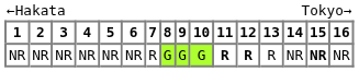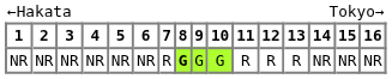row 3 | column 8: normal -> bold
row 3 | column 11: bold -> normal
row 3 | column 12: bold -> normal
row 3 | column 15: bold -> normal
